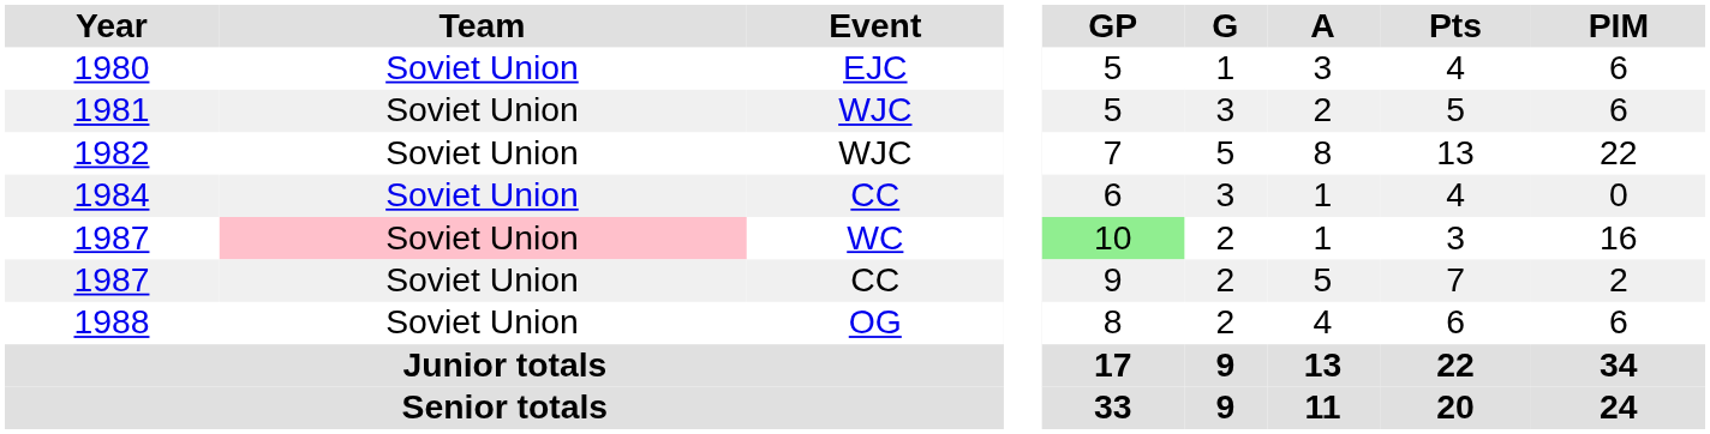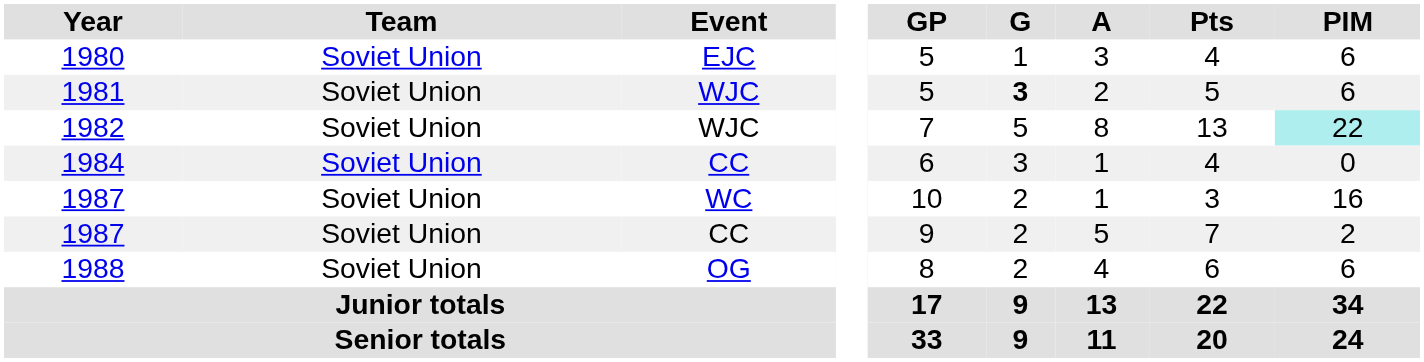1981 | G: normal -> bold
1982 | PIM: no background -> paleturquoise background
1987 / WC | Team: pink background -> no background
1987 / WC | GP: lightgreen background -> no background
